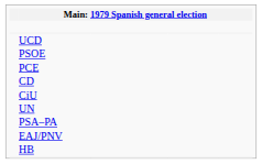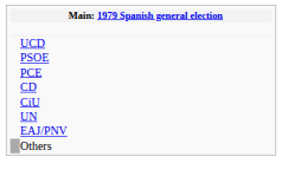- row: PSA–PA
- row: HB
+ row: Others
